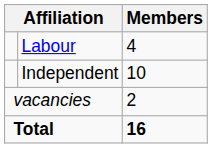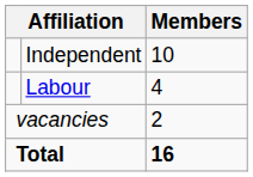rows swapped: Independent <-> Labour
